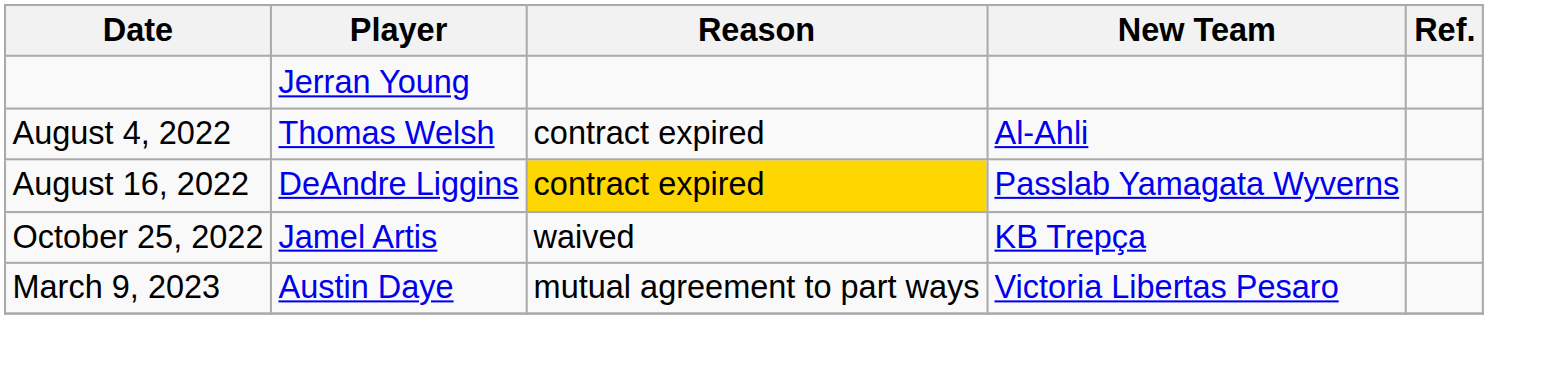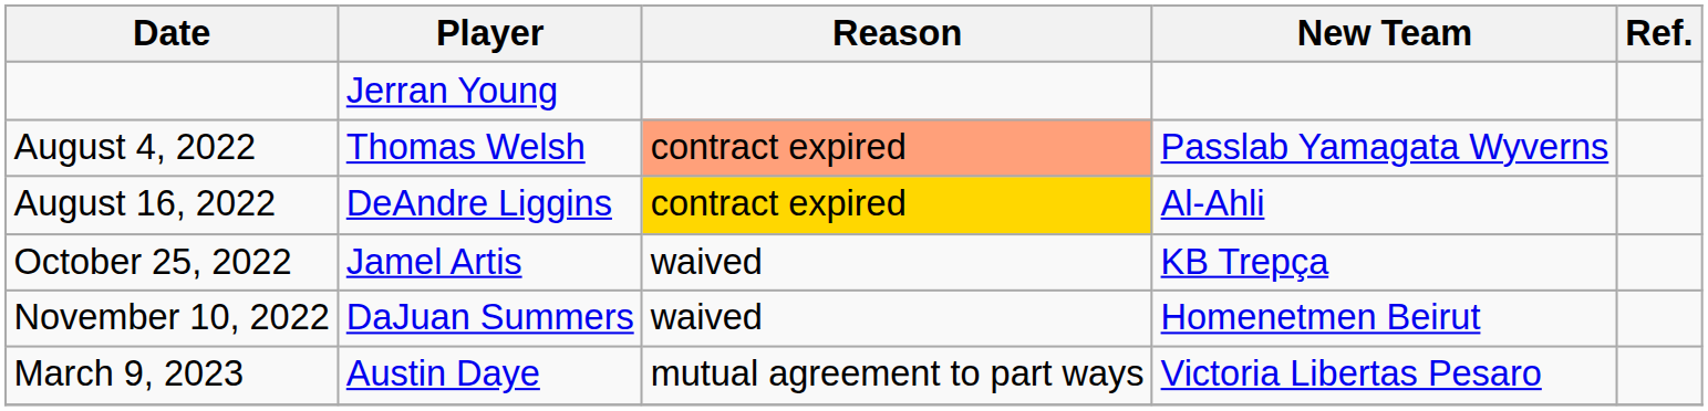August 4, 2022 | Reason: no background -> lightsalmon background
August 4, 2022 | New Team: Al-Ahli -> Passlab Yamagata Wyverns
August 16, 2022 | New Team: Passlab Yamagata Wyverns -> Al-Ahli
+ row: November 10, 2022 | DaJuan Summers | waived | Homenetmen Beirut
